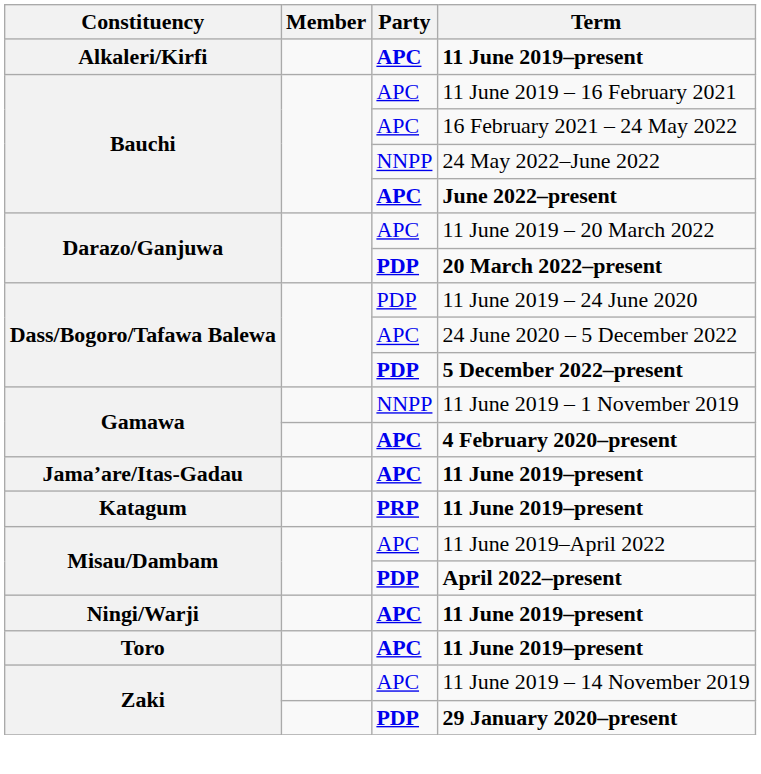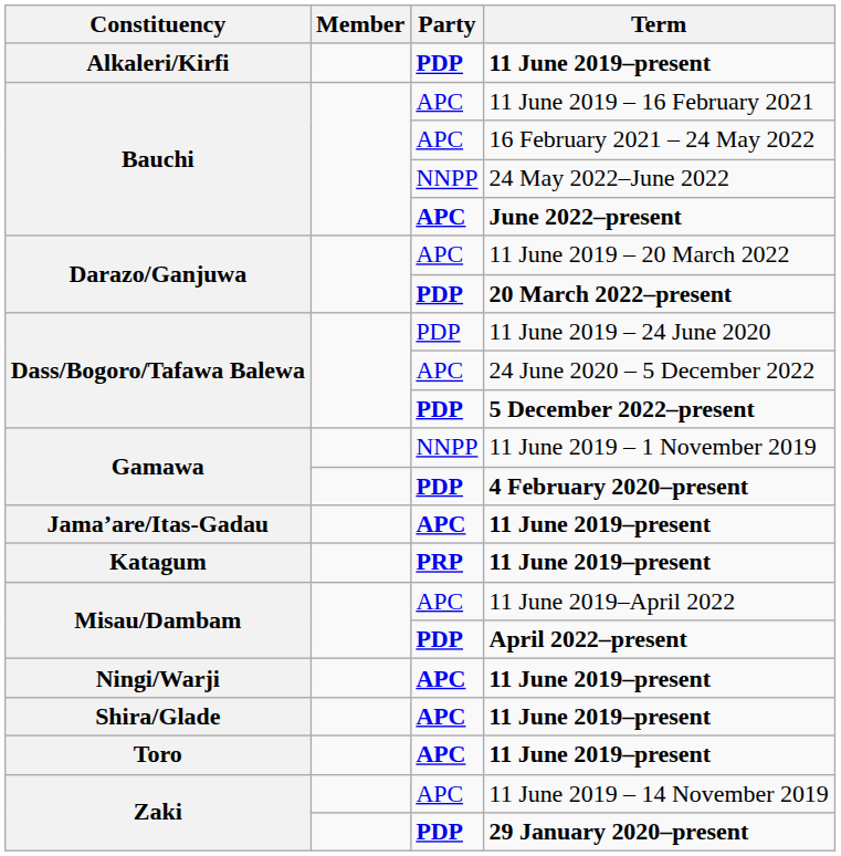Alkaleri/Kirfi / 11 June 2019–present | Party: APC -> PDP
4 February 2020–present | Party: APC -> PDP
+ row: Shira/Glade | APC | 11 June 2019–present
